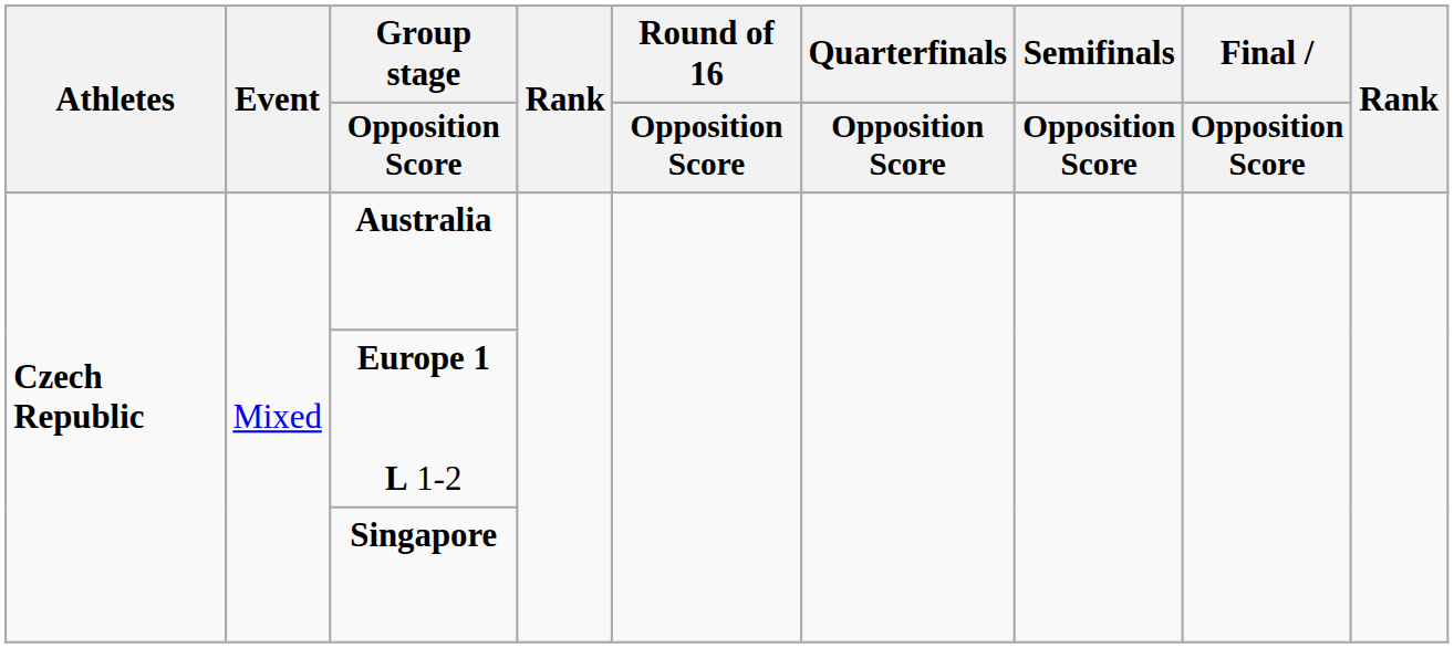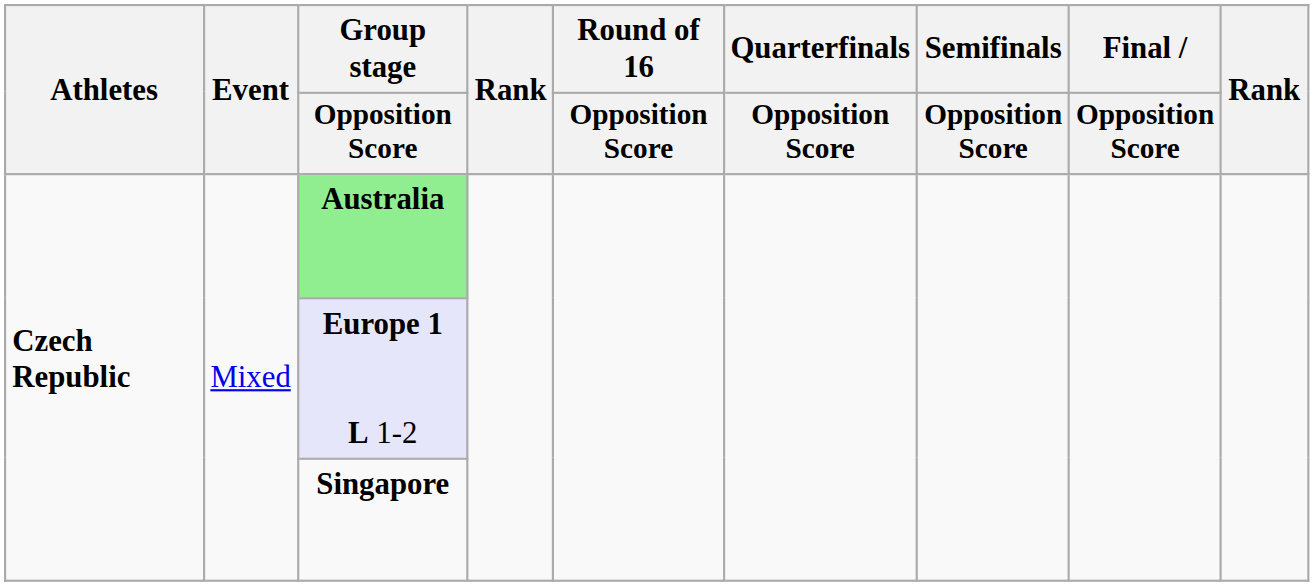Australia | Group stage / Opposition Score: no background -> lightgreen background
Europe 1 L 1-2 | Group stage / Opposition Score: no background -> lavender background
